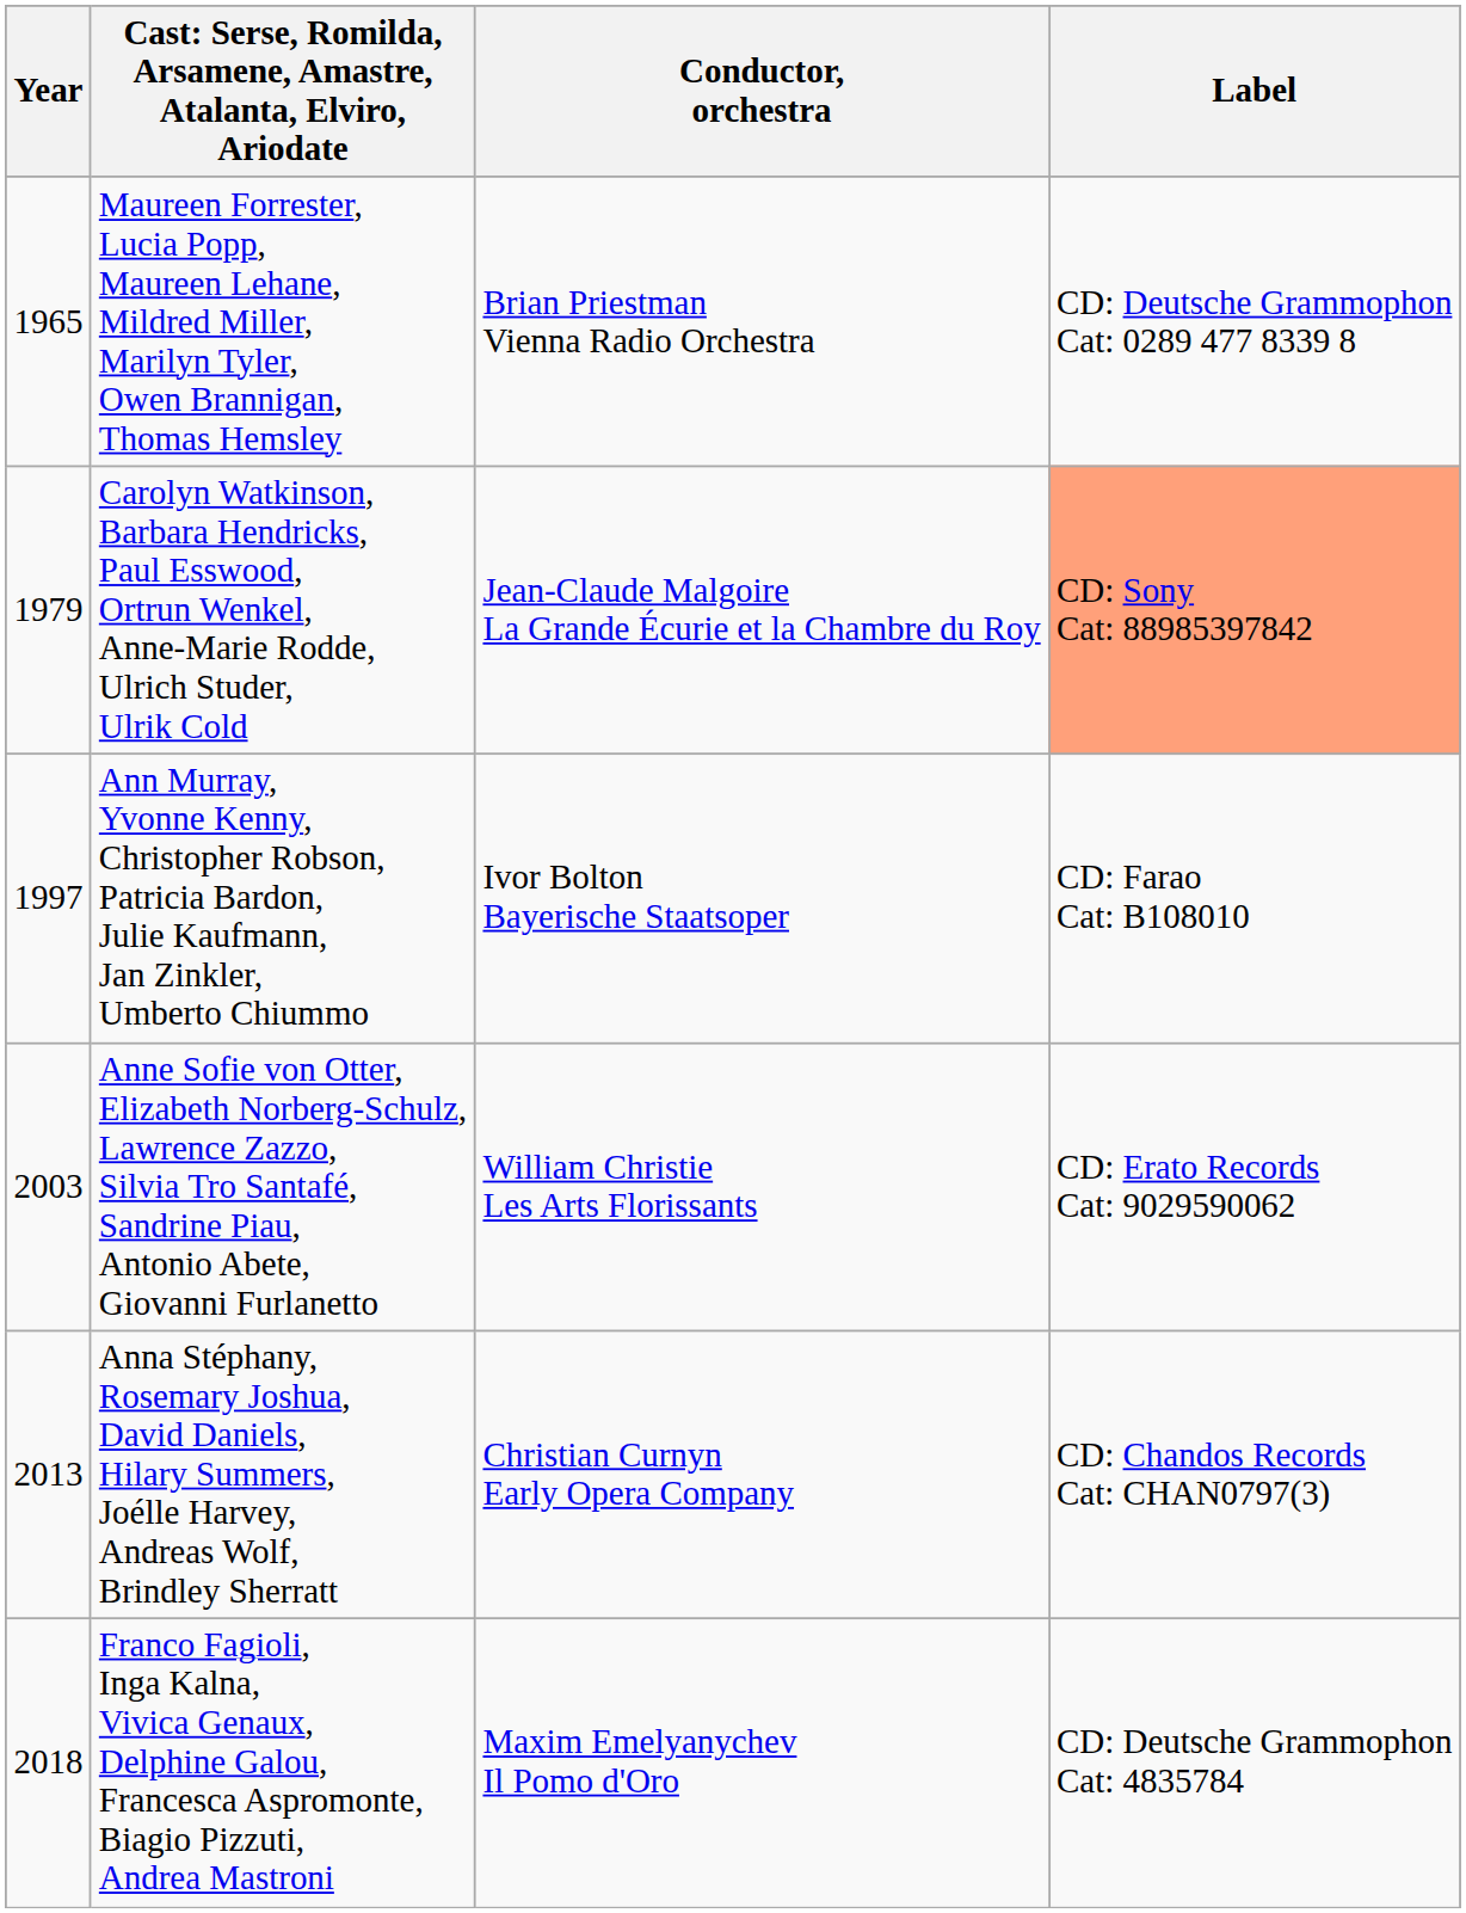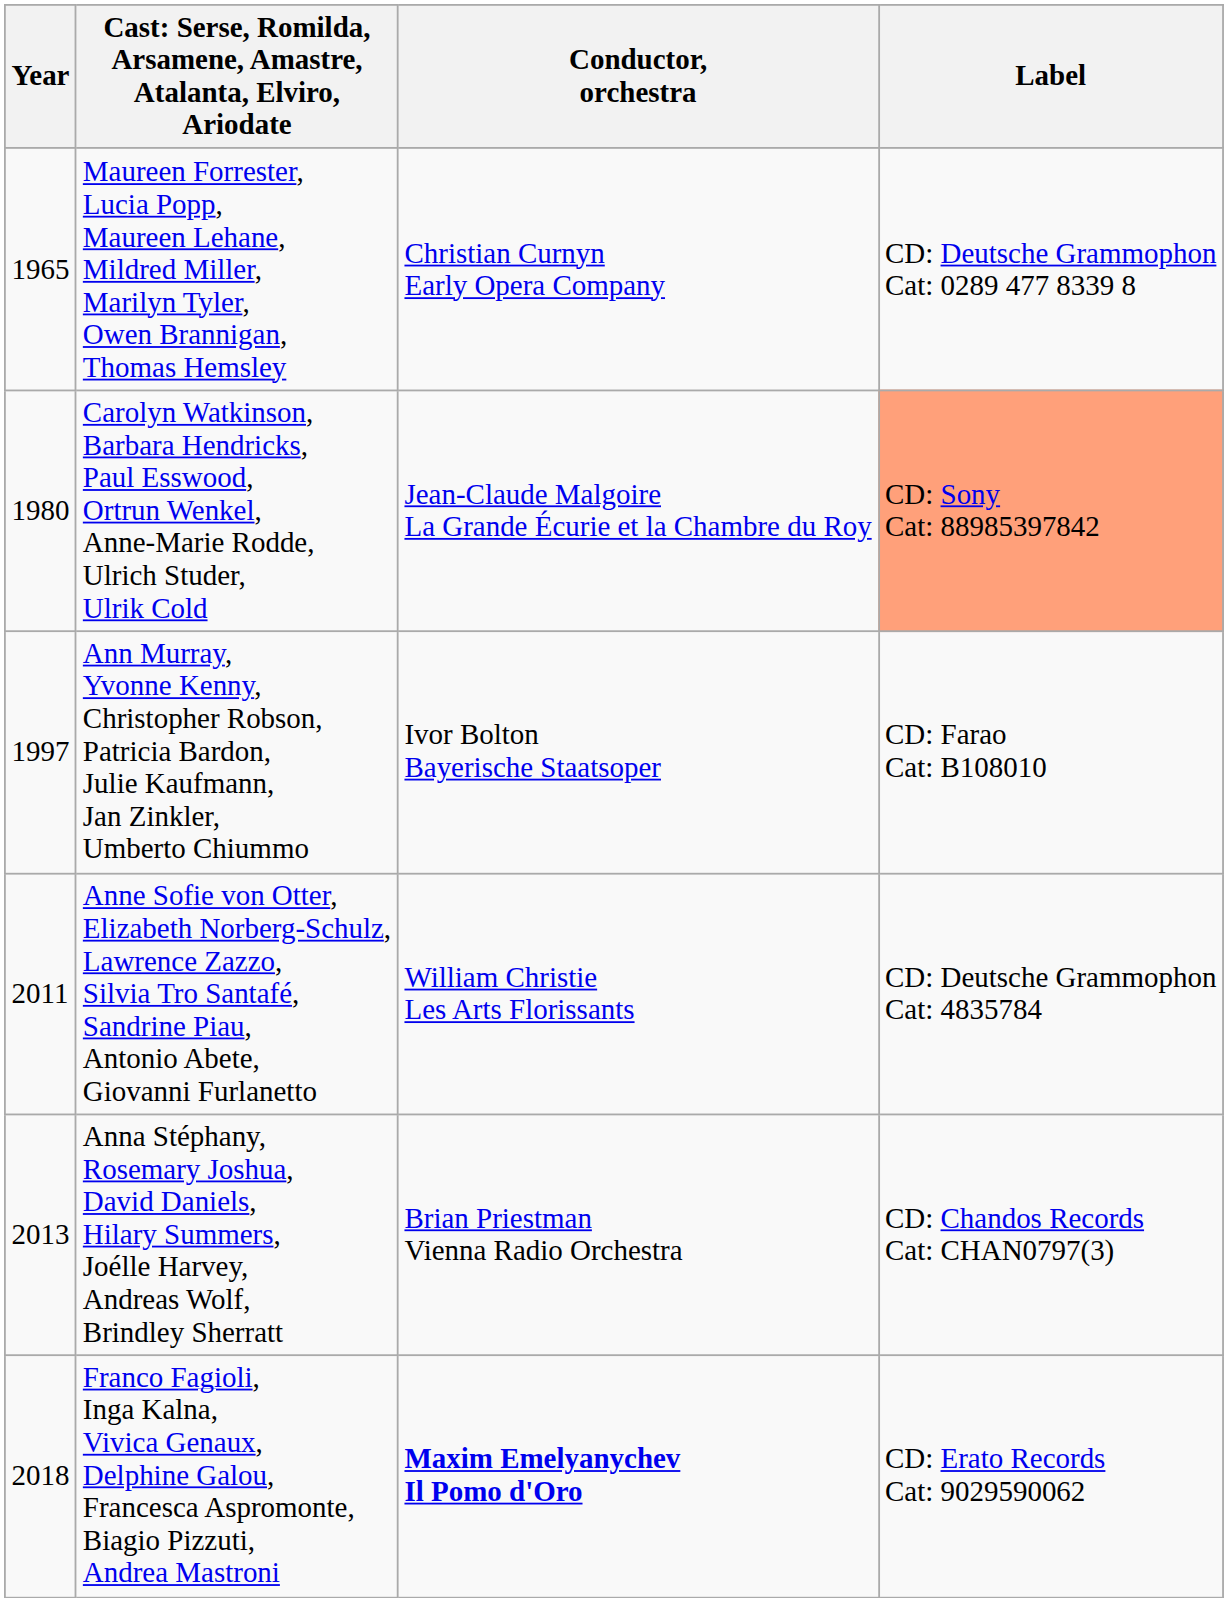row 2 | Conductor, orchestra: Brian Priestman Vienna Radio Orchestra -> Christian Curnyn Early Opera Company
row 3 | Year: 1979 -> 1980
row 5 | Year: 2003 -> 2011
row 5 | Label: CD: Erato Records Cat: 9029590062 -> CD: Deutsche Grammophon Cat: 4835784
row 6 | Conductor, orchestra: Christian Curnyn Early Opera Company -> Brian Priestman Vienna Radio Orchestra
row 7 | Conductor, orchestra: normal -> bold
row 7 | Label: CD: Deutsche Grammophon Cat: 4835784 -> CD: Erato Records Cat: 9029590062
